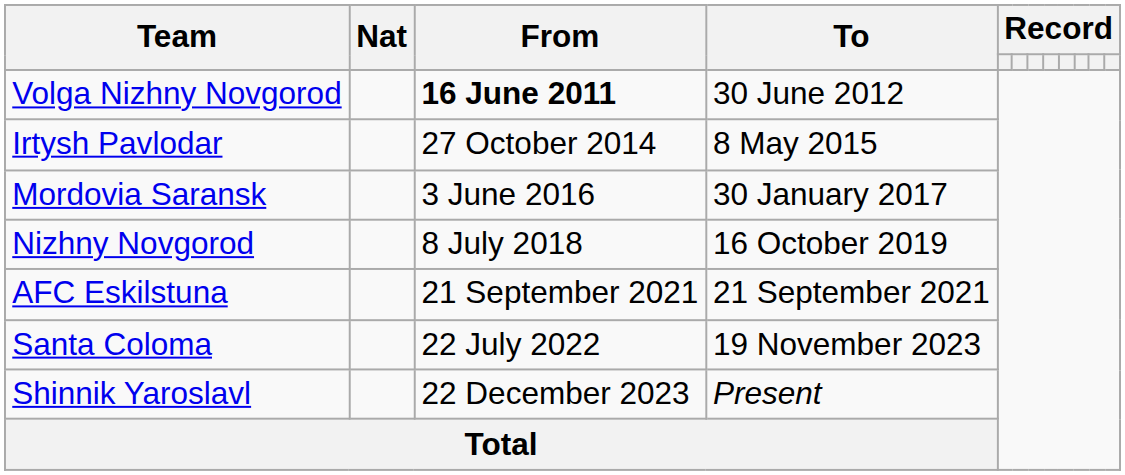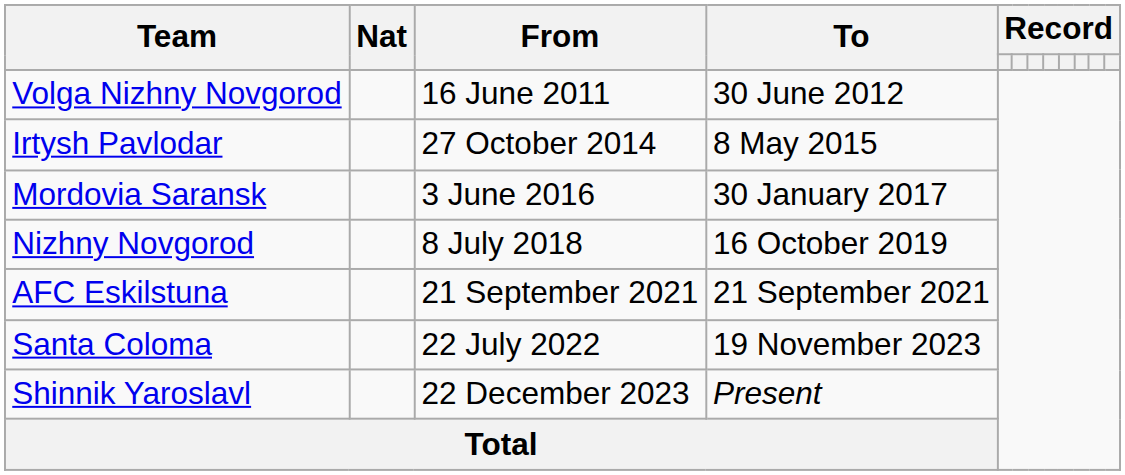Volga Nizhny Novgorod | From: bold -> normal
